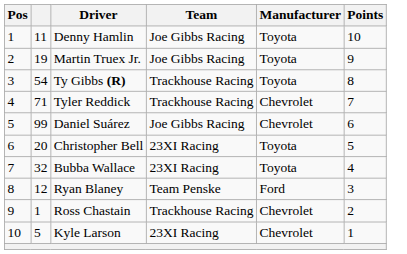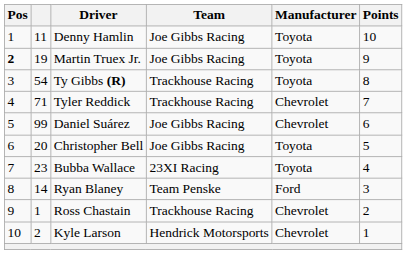Martin Truex Jr. | Pos: normal -> bold
Christopher Bell | Team: 23XI Racing -> Joe Gibbs Racing
Bubba Wallace | column 2: 32 -> 23
Ryan Blaney | column 2: 12 -> 14
Kyle Larson | column 2: 5 -> 2
Kyle Larson | Team: 23XI Racing -> Hendrick Motorsports
